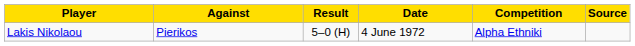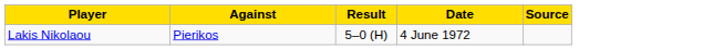- column: Competition | Alpha Ethniki
